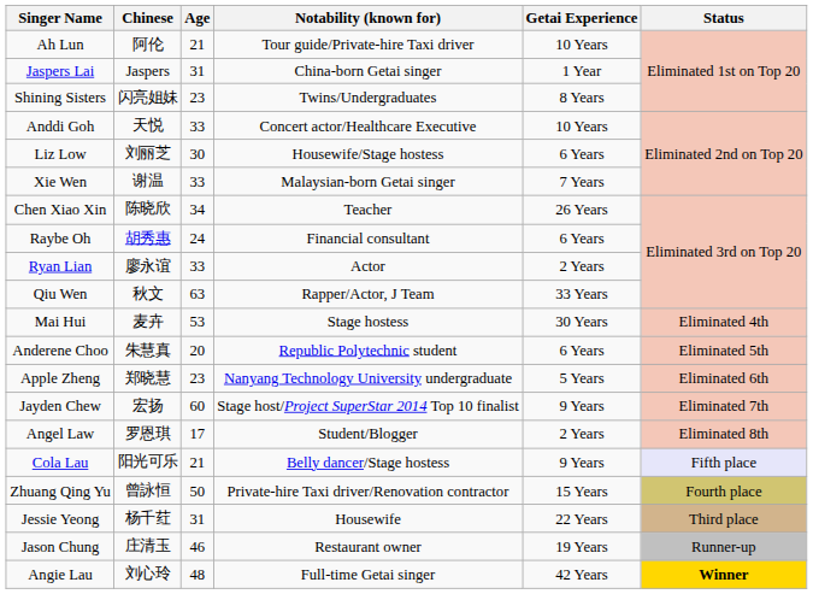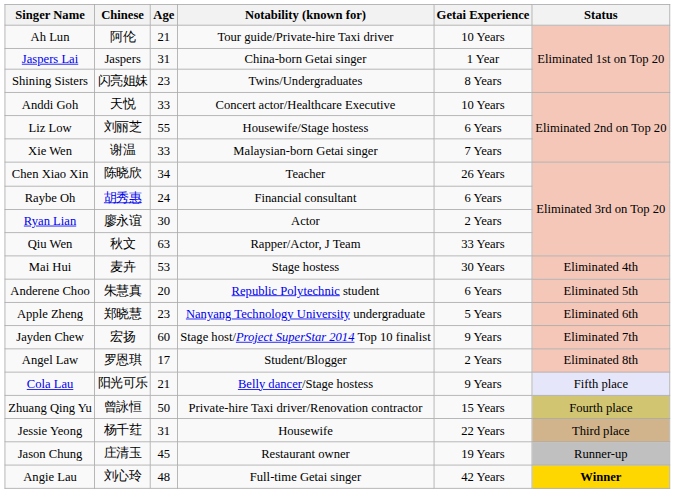Liz Low | Age: 30 -> 55
Ryan Lian | Age: 33 -> 30
Jason Chung | Age: 46 -> 45
